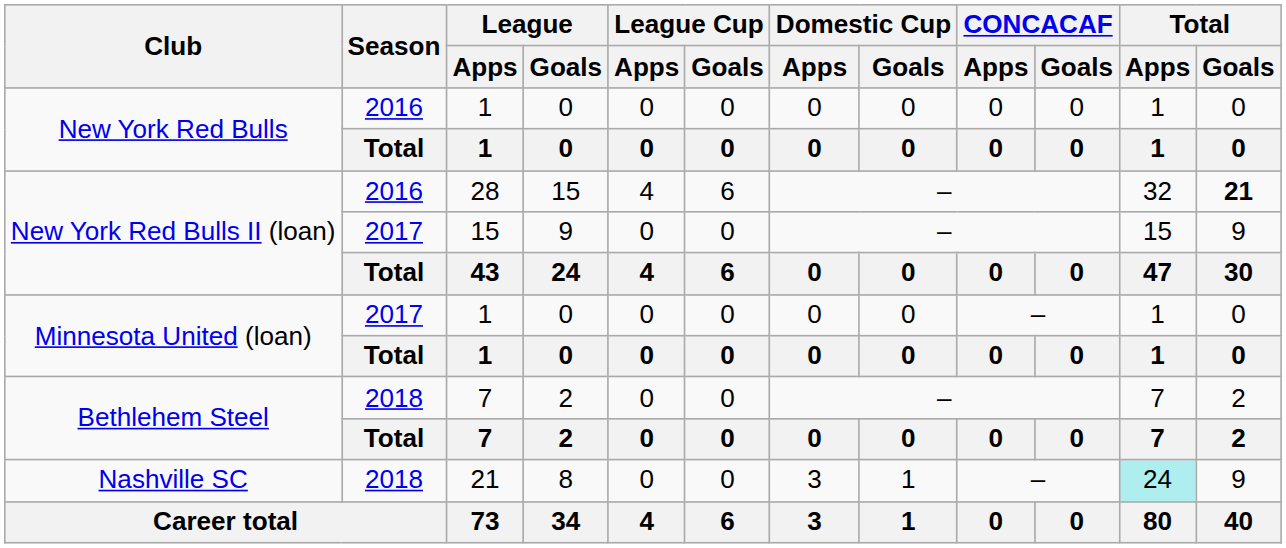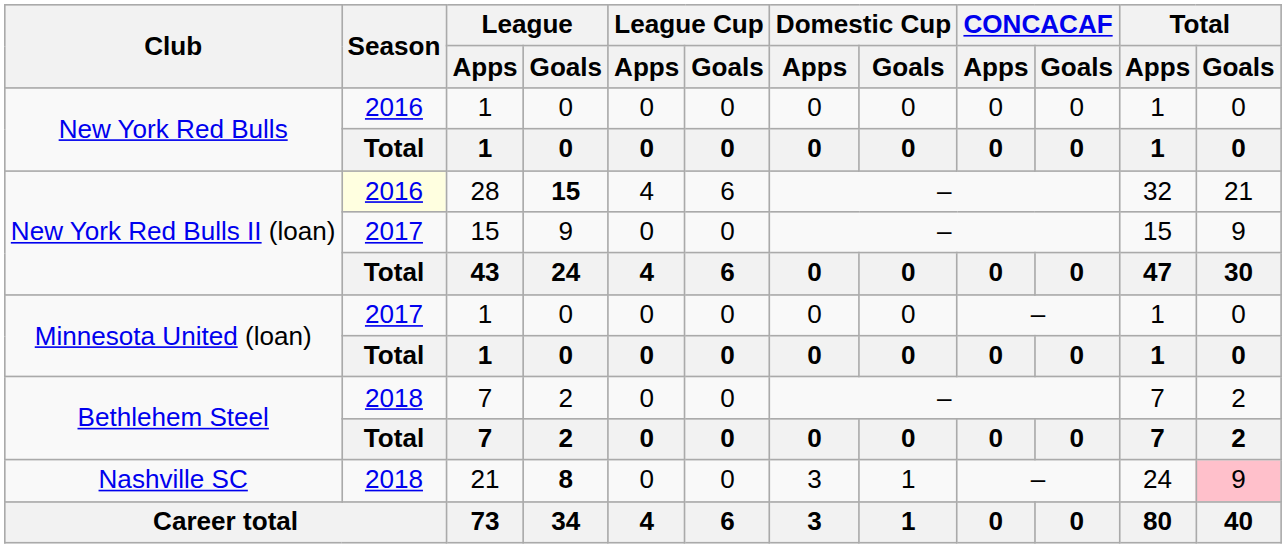New York Red Bulls II (loan) / 28 | Season: no background -> lightyellow background
New York Red Bulls II (loan) / 28 | League / Goals: normal -> bold
New York Red Bulls II (loan) / 28 | Total / Goals: bold -> normal
Nashville SC | League / Goals: normal -> bold
Nashville SC | Total / Apps: paleturquoise background -> no background
Nashville SC | Total / Goals: no background -> pink background
